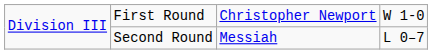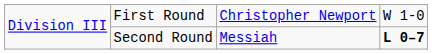Division III / Second Round | column 4: normal -> bold
